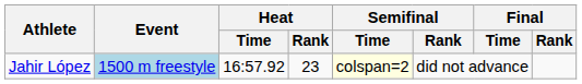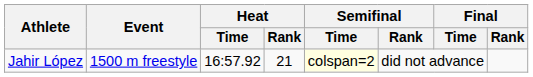Jahir López | Event: lightblue background -> no background
Jahir López | Heat / Rank: 23 -> 21
